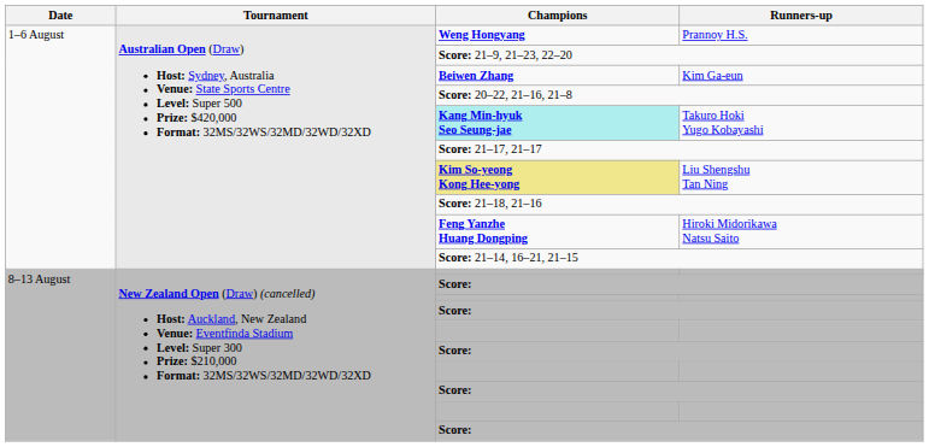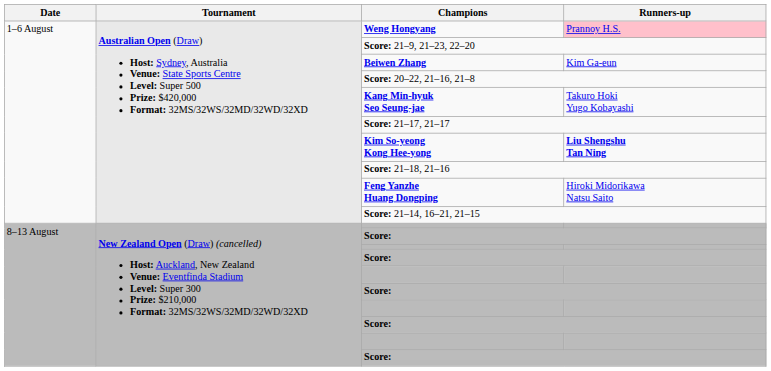Weng Hongyang | Runners-up: no background -> pink background
Kang Min-hyuk Seo Seung-jae | Champions: paleturquoise background -> no background
Kim So-yeong Kong Hee-yong | Champions: khaki background -> no background
Kim So-yeong Kong Hee-yong | Runners-up: normal -> bold
